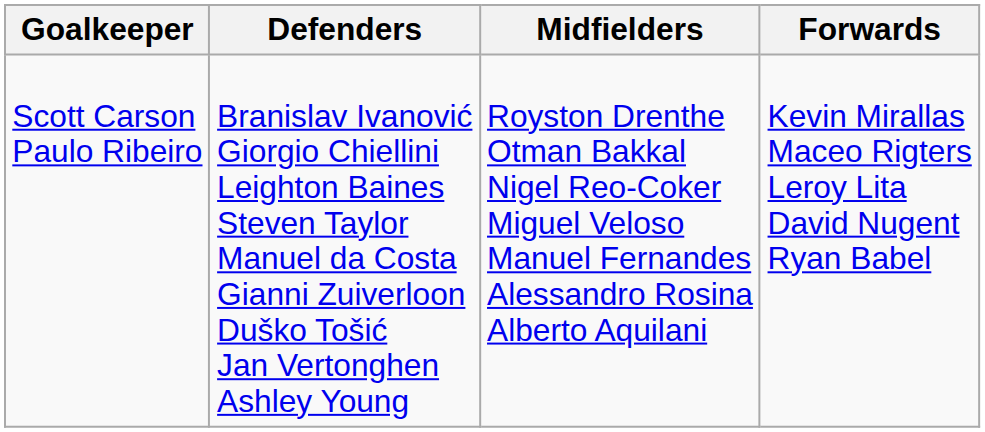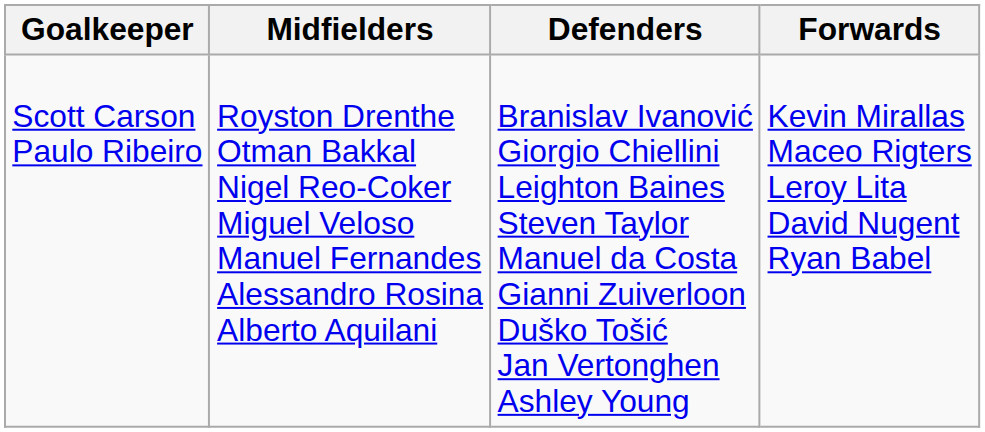columns swapped: Defenders <-> Midfielders
